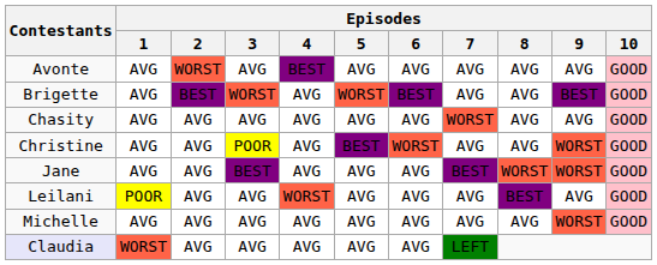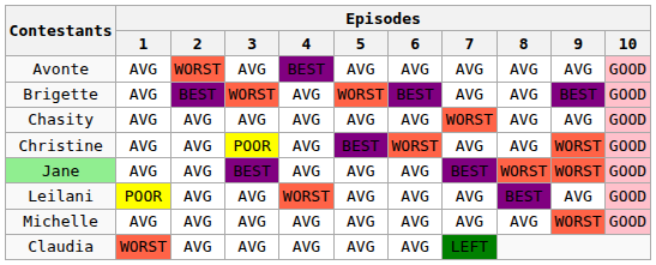row 7 | Contestants: no background -> lightgreen background
row 10 | Contestants: lavender background -> no background
